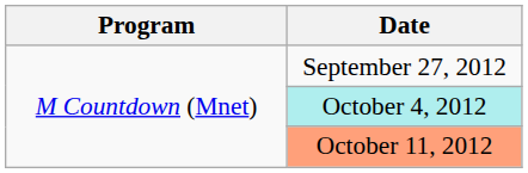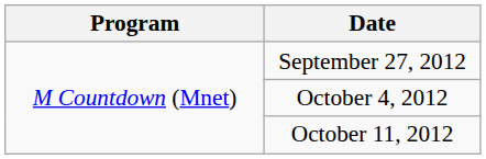October 4, 2012 | Date: paleturquoise background -> no background
October 11, 2012 | Date: lightsalmon background -> no background
